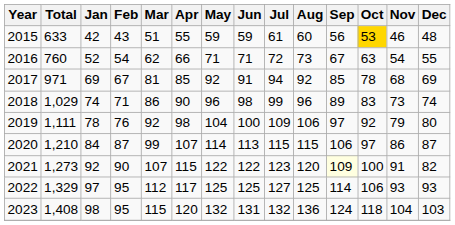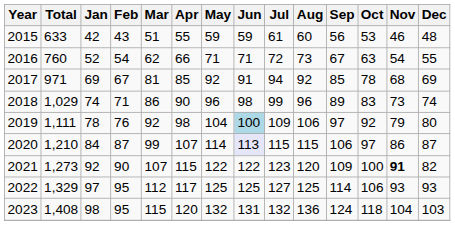2015 | Oct: gold background -> no background
2019 | Jun: no background -> lightblue background
2020 | Jun: no background -> lavender background
2021 | Sep: lightyellow background -> no background
2021 | Nov: normal -> bold
